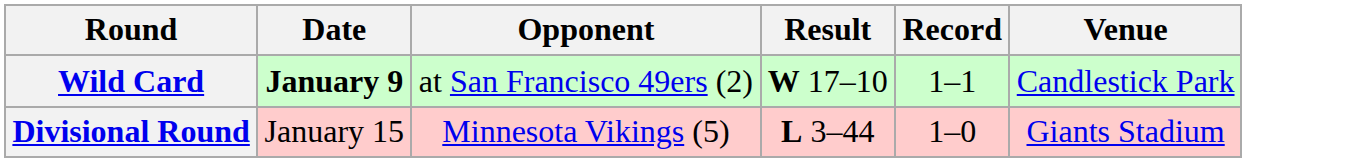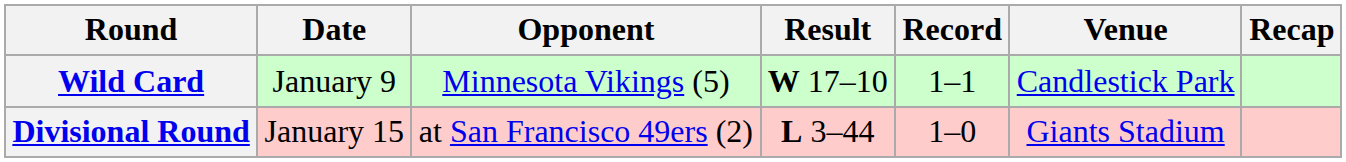+ column: Recap
Wild Card | Date: bold -> normal
Wild Card | Opponent: at San Francisco 49ers (2) -> Minnesota Vikings (5)
Divisional Round | Opponent: Minnesota Vikings (5) -> at San Francisco 49ers (2)
